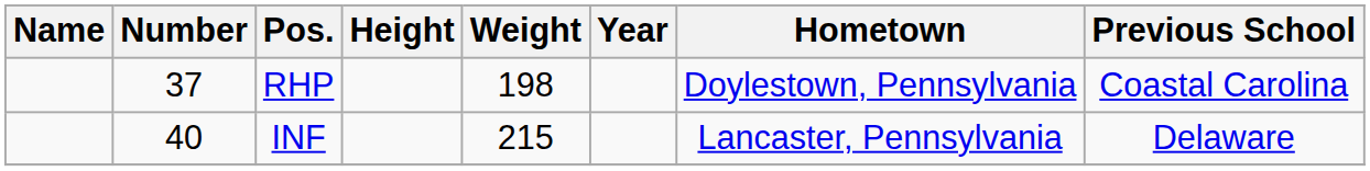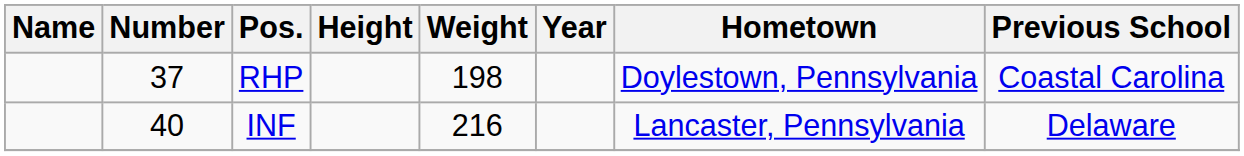INF | Weight: 215 -> 216
